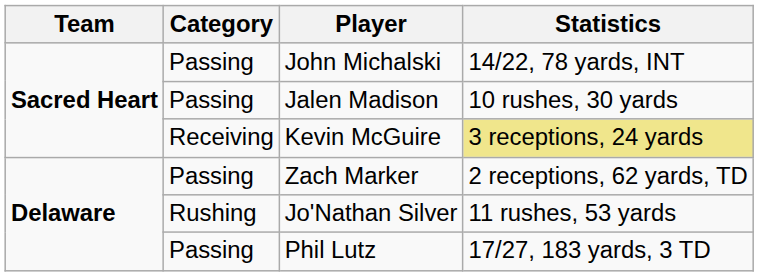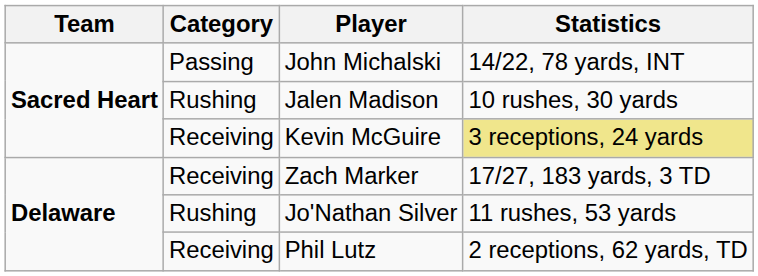Jalen Madison | Category: Passing -> Rushing
Zach Marker | Category: Passing -> Receiving
Zach Marker | Statistics: 2 receptions, 62 yards, TD -> 17/27, 183 yards, 3 TD
Phil Lutz | Category: Passing -> Receiving
Phil Lutz | Statistics: 17/27, 183 yards, 3 TD -> 2 receptions, 62 yards, TD
